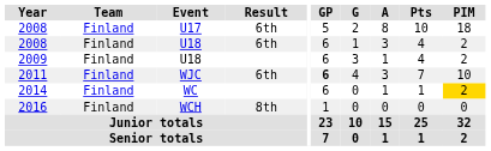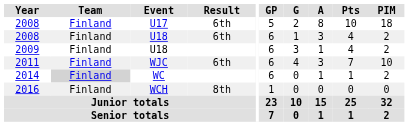2011 | GP: bold -> normal
2014 | Team: no background -> lightgrey background
2014 | PIM: gold background -> no background
